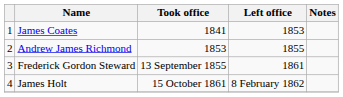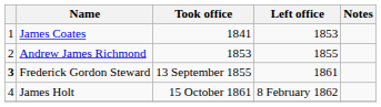Frederick Gordon Steward | column 1: normal -> bold
